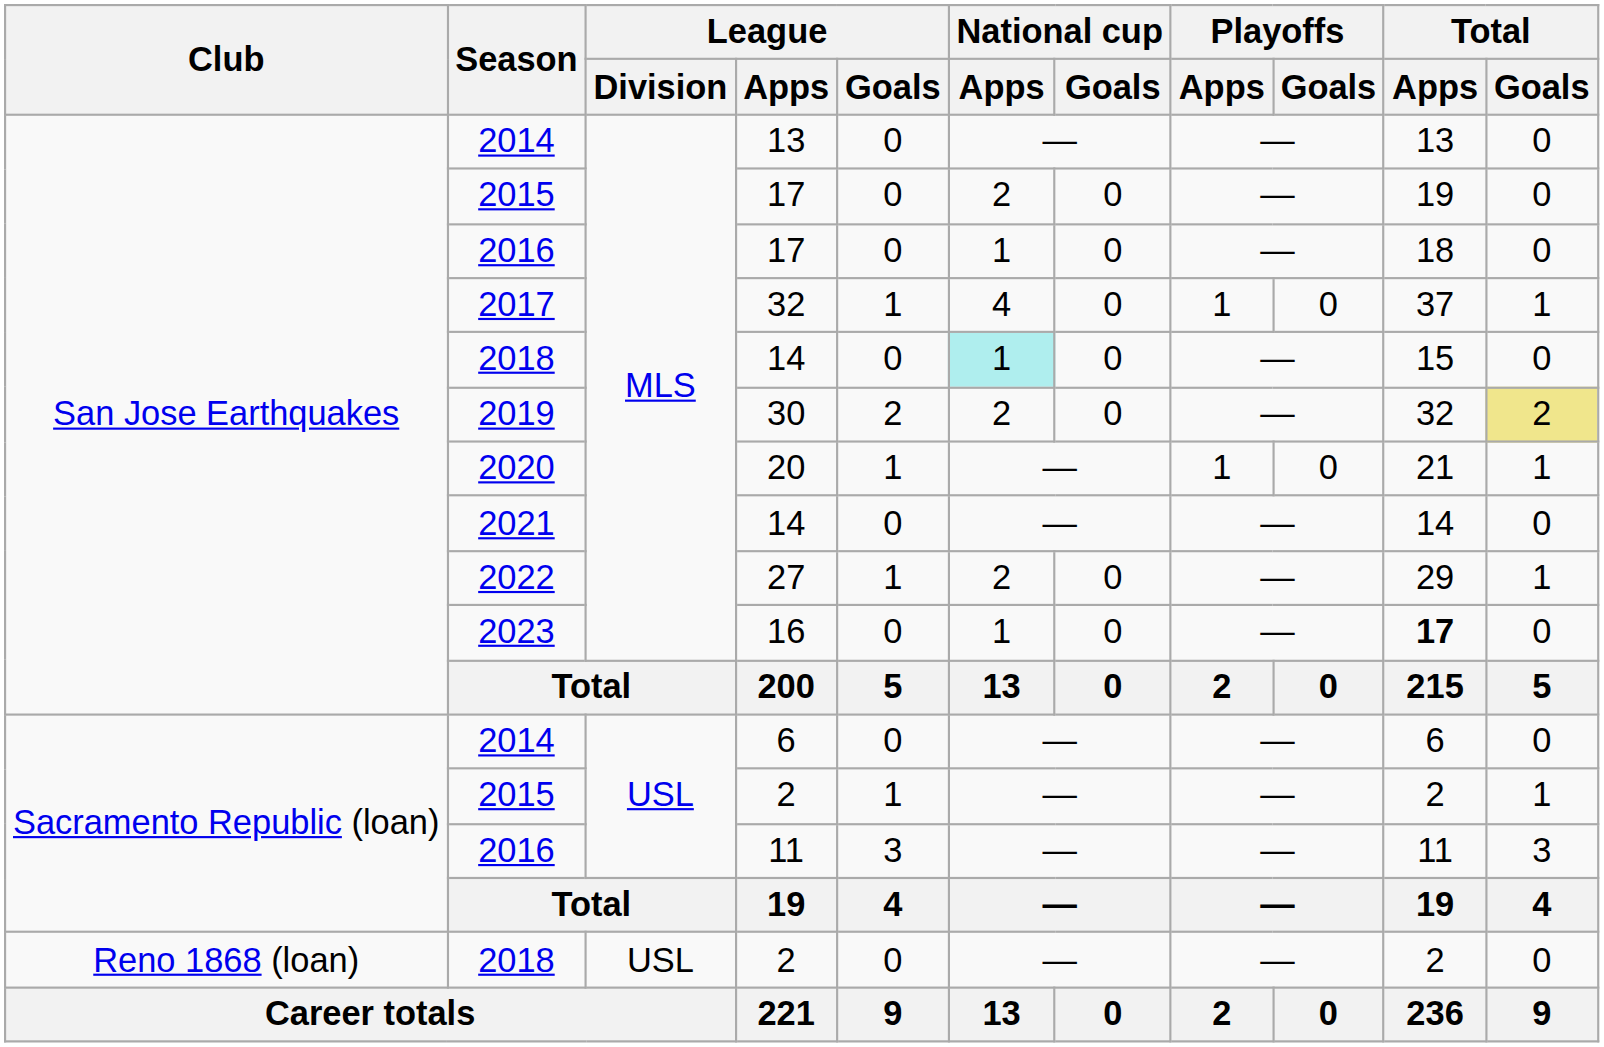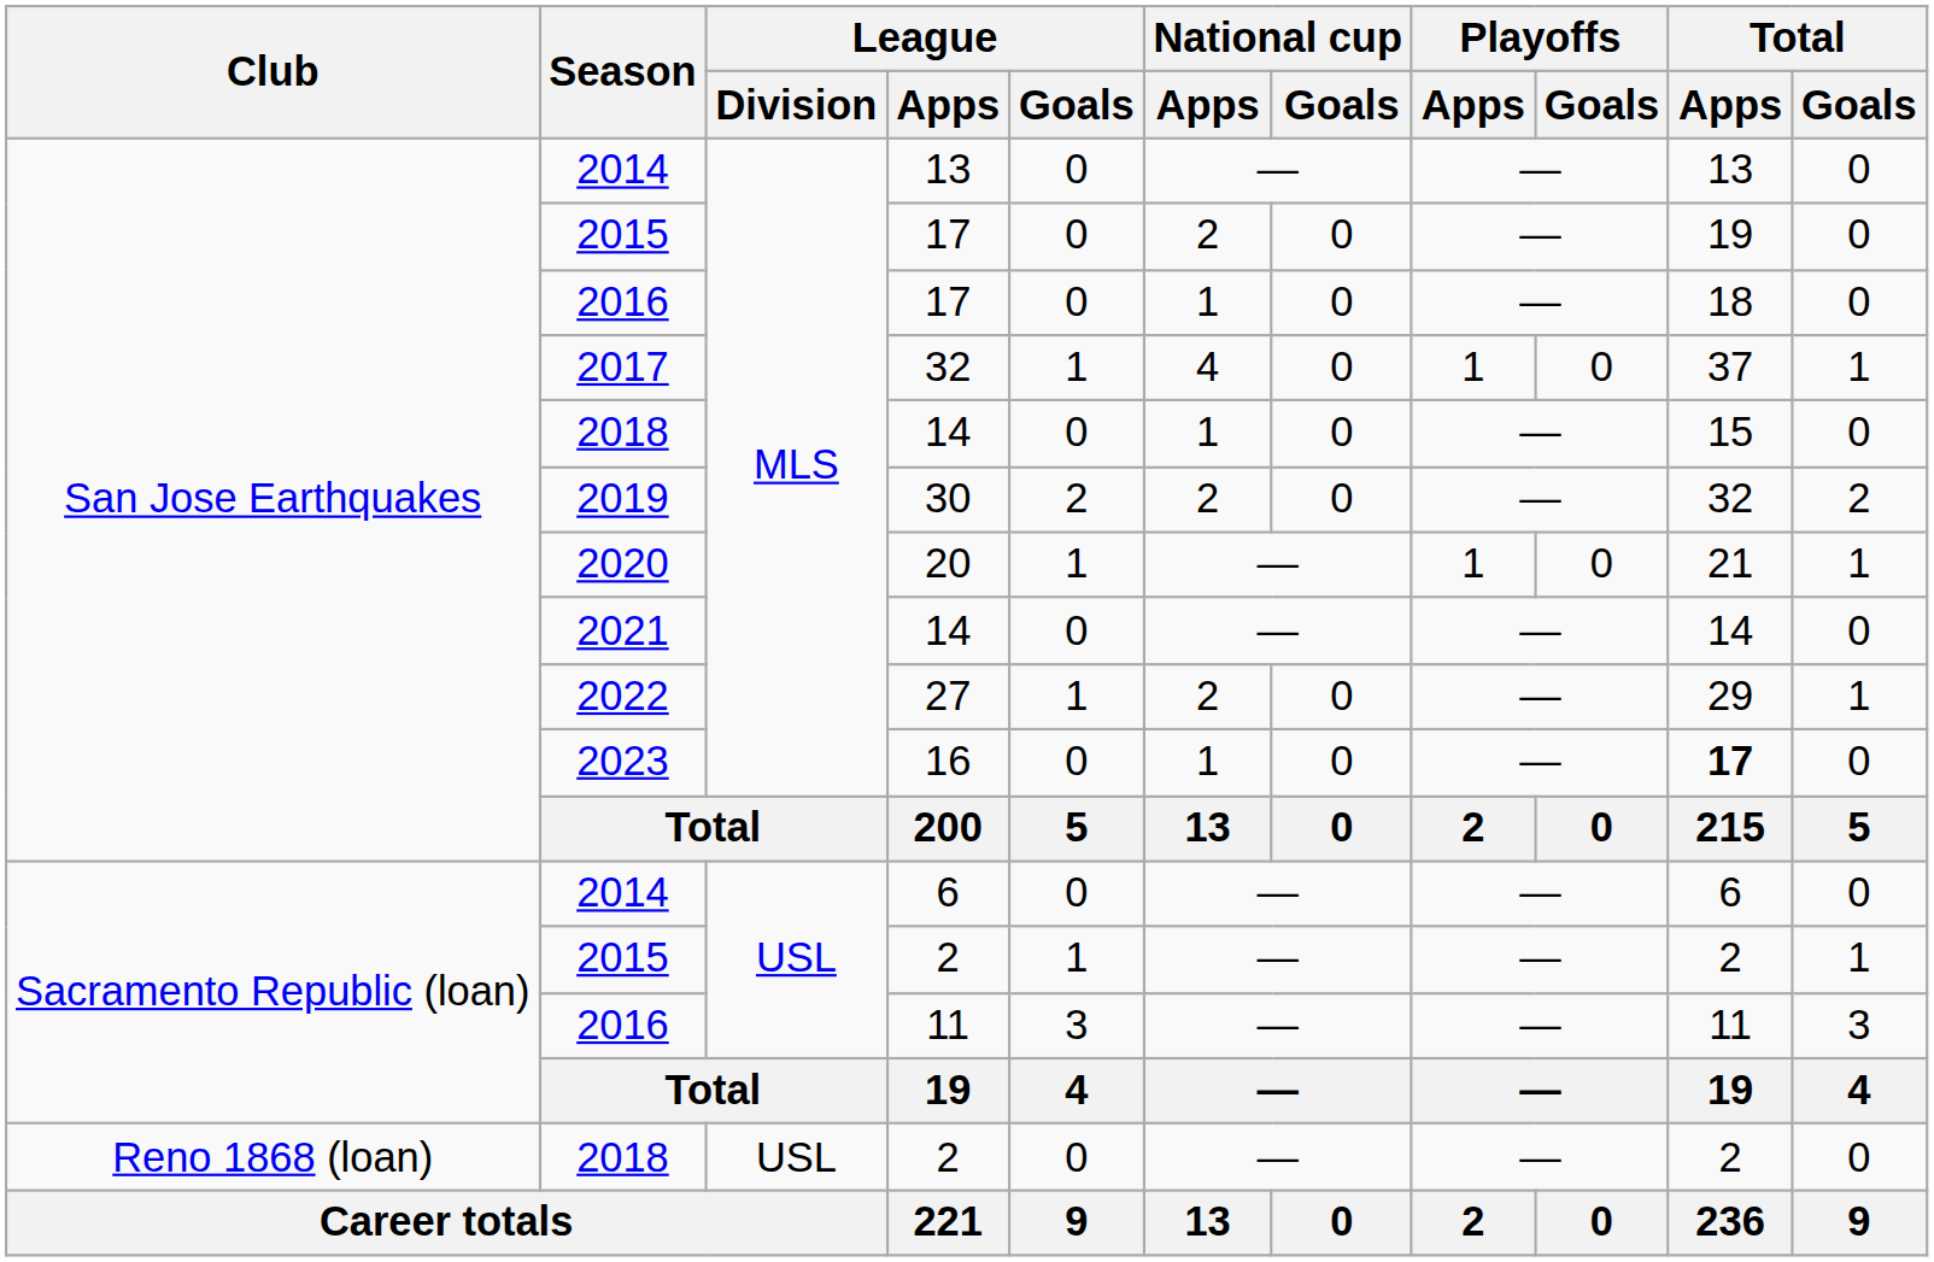2018 / 14 | National cup / Apps: paleturquoise background -> no background
30 | Total / Goals: khaki background -> no background
